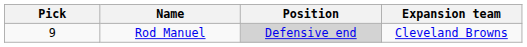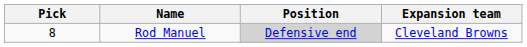Rod Manuel | Pick: 9 -> 8
